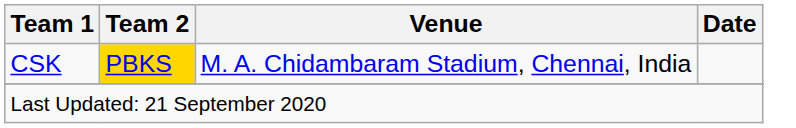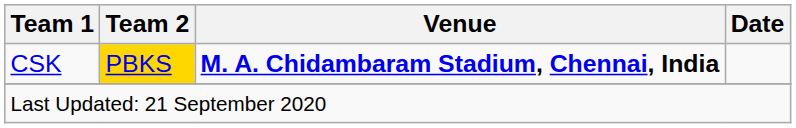CSK | Venue: normal -> bold
